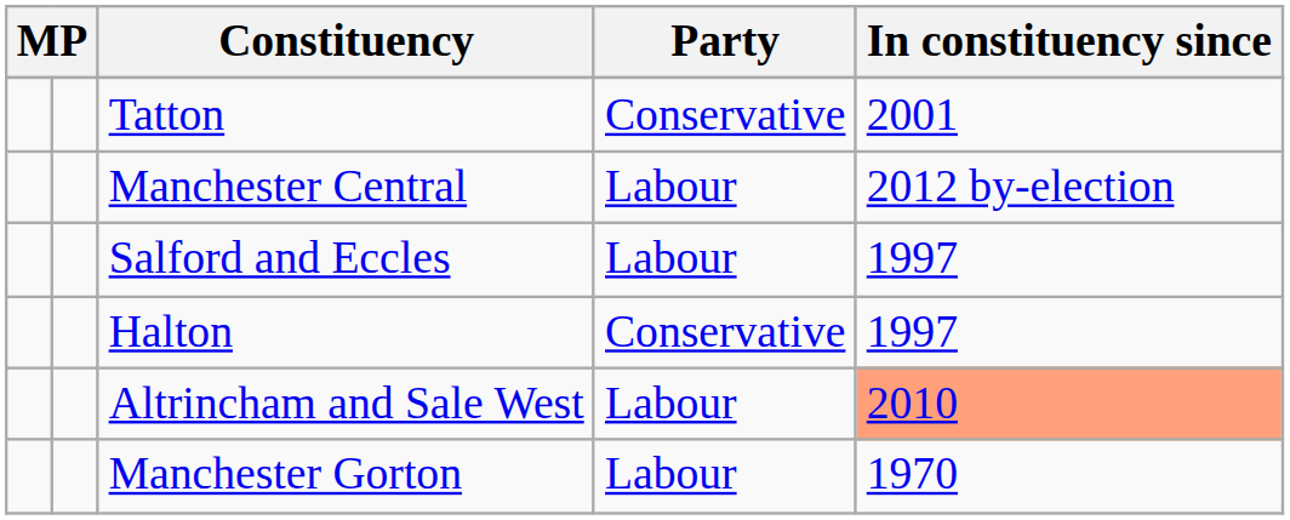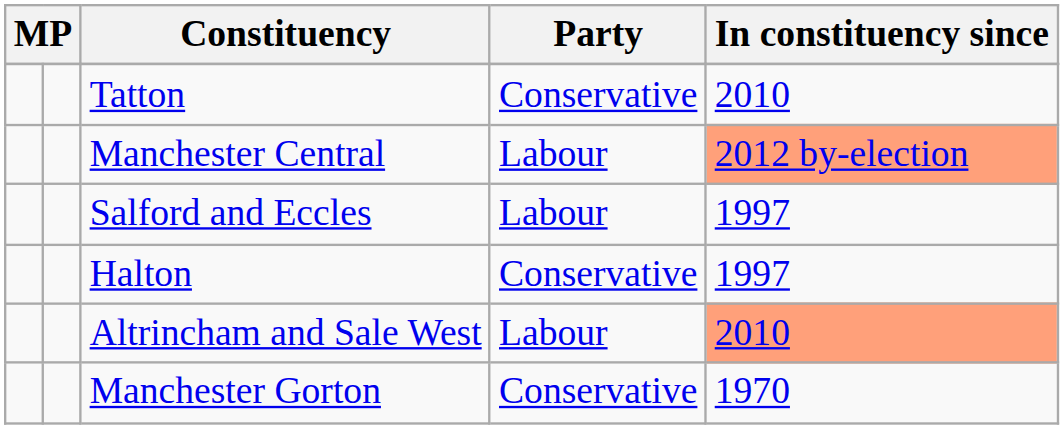Tatton | In constituency since: 2001 -> 2010
Manchester Central | In constituency since: no background -> lightsalmon background
Manchester Gorton | Party: Labour -> Conservative
